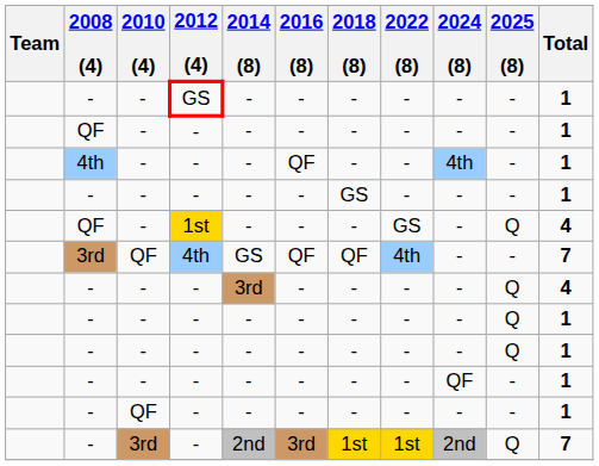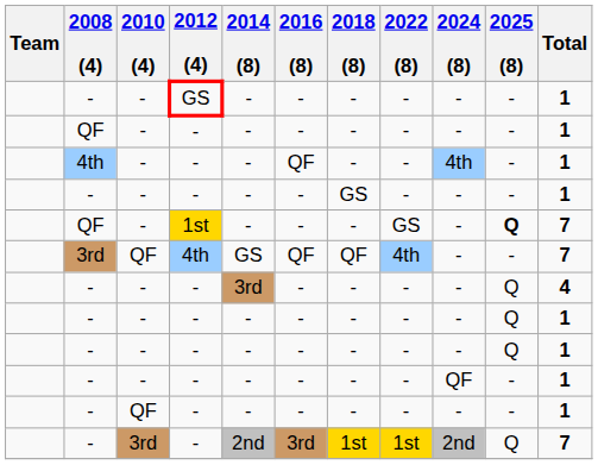row 6 | 2025 (8): normal -> bold
row 6 | Total: 4 -> 7
